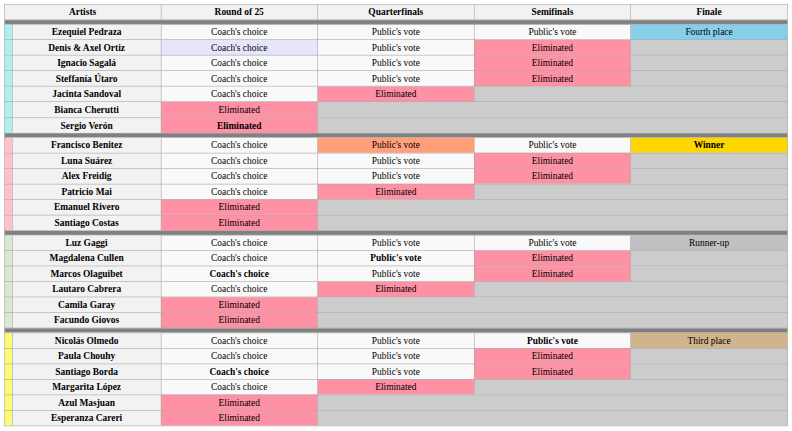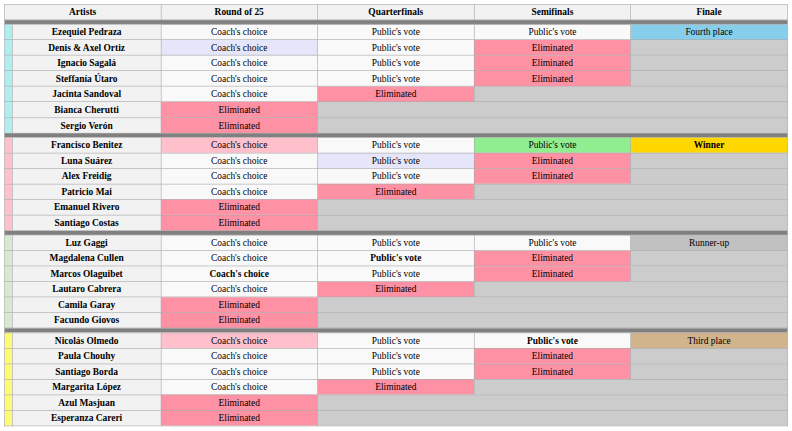Sergio Verón | Round of 25: bold -> normal
Francisco Benitez | Round of 25: no background -> pink background
Francisco Benitez | Quarterfinals: lightsalmon background -> no background
Francisco Benitez | Semifinals: no background -> lightgreen background
Luna Suárez | Quarterfinals: no background -> lavender background
Nicolás Olmedo | Round of 25: no background -> pink background
Santiago Borda | Round of 25: bold -> normal
